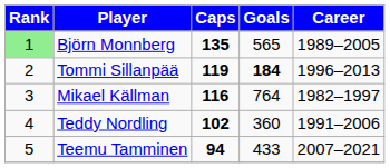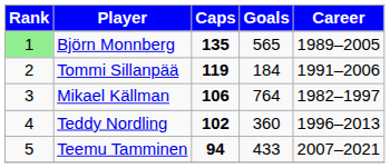Tommi Sillanpää | Goals: bold -> normal
Tommi Sillanpää | Career: 1996–2013 -> 1991–2006
Mikael Källman | Caps: 116 -> 106
Teddy Nordling | Career: 1991–2006 -> 1996–2013
